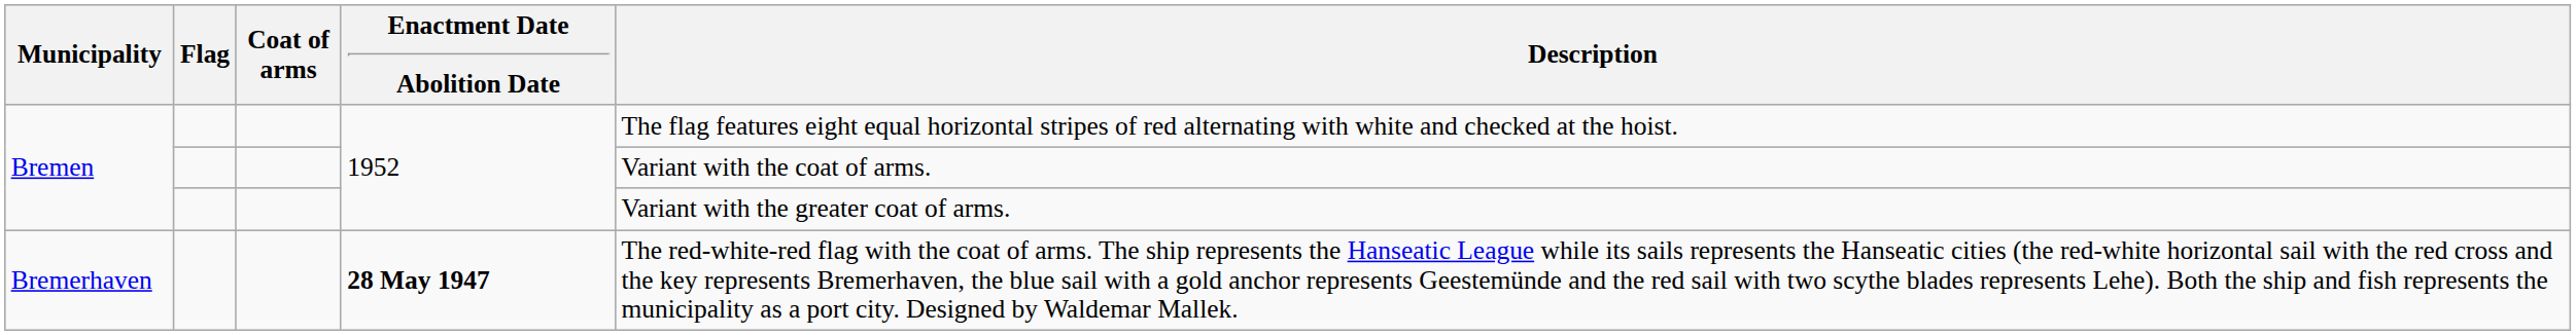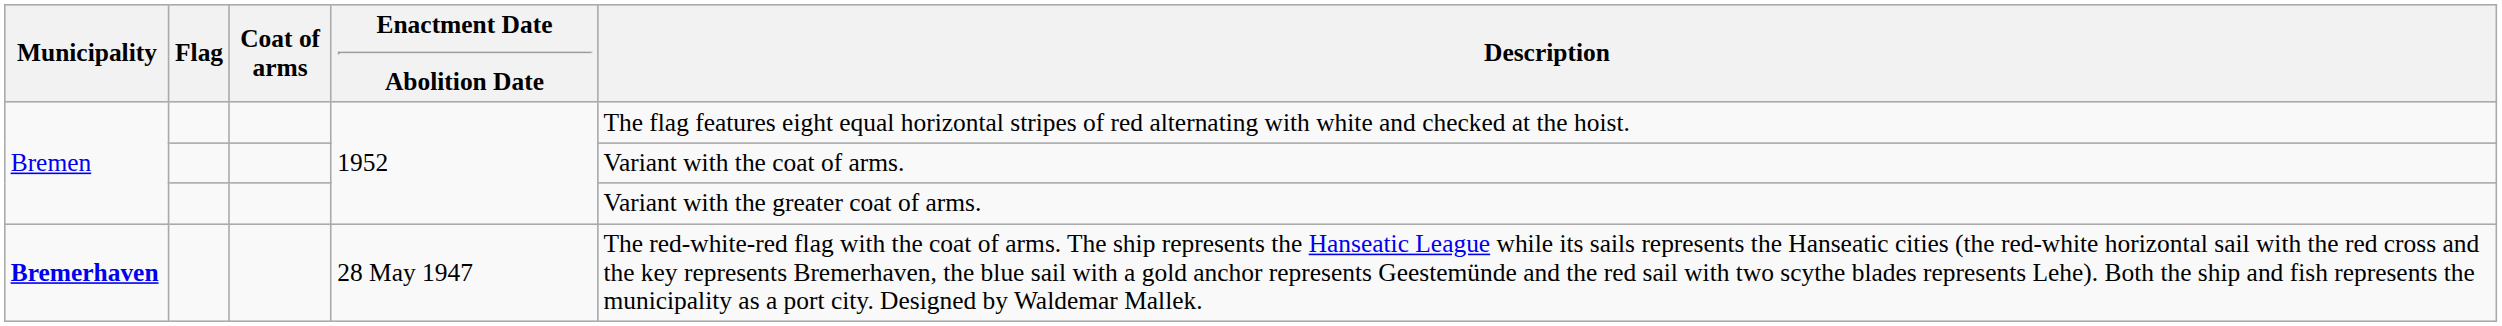Bremerhaven | Municipality: normal -> bold
Bremerhaven | Enactment Date Abolition Date: bold -> normal
